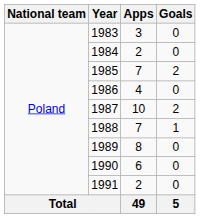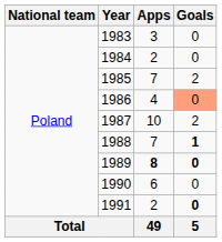1986 | Goals: no background -> lightsalmon background
1988 | Goals: normal -> bold
1989 | Apps: normal -> bold
1989 | Goals: normal -> bold
1991 | Goals: normal -> bold
